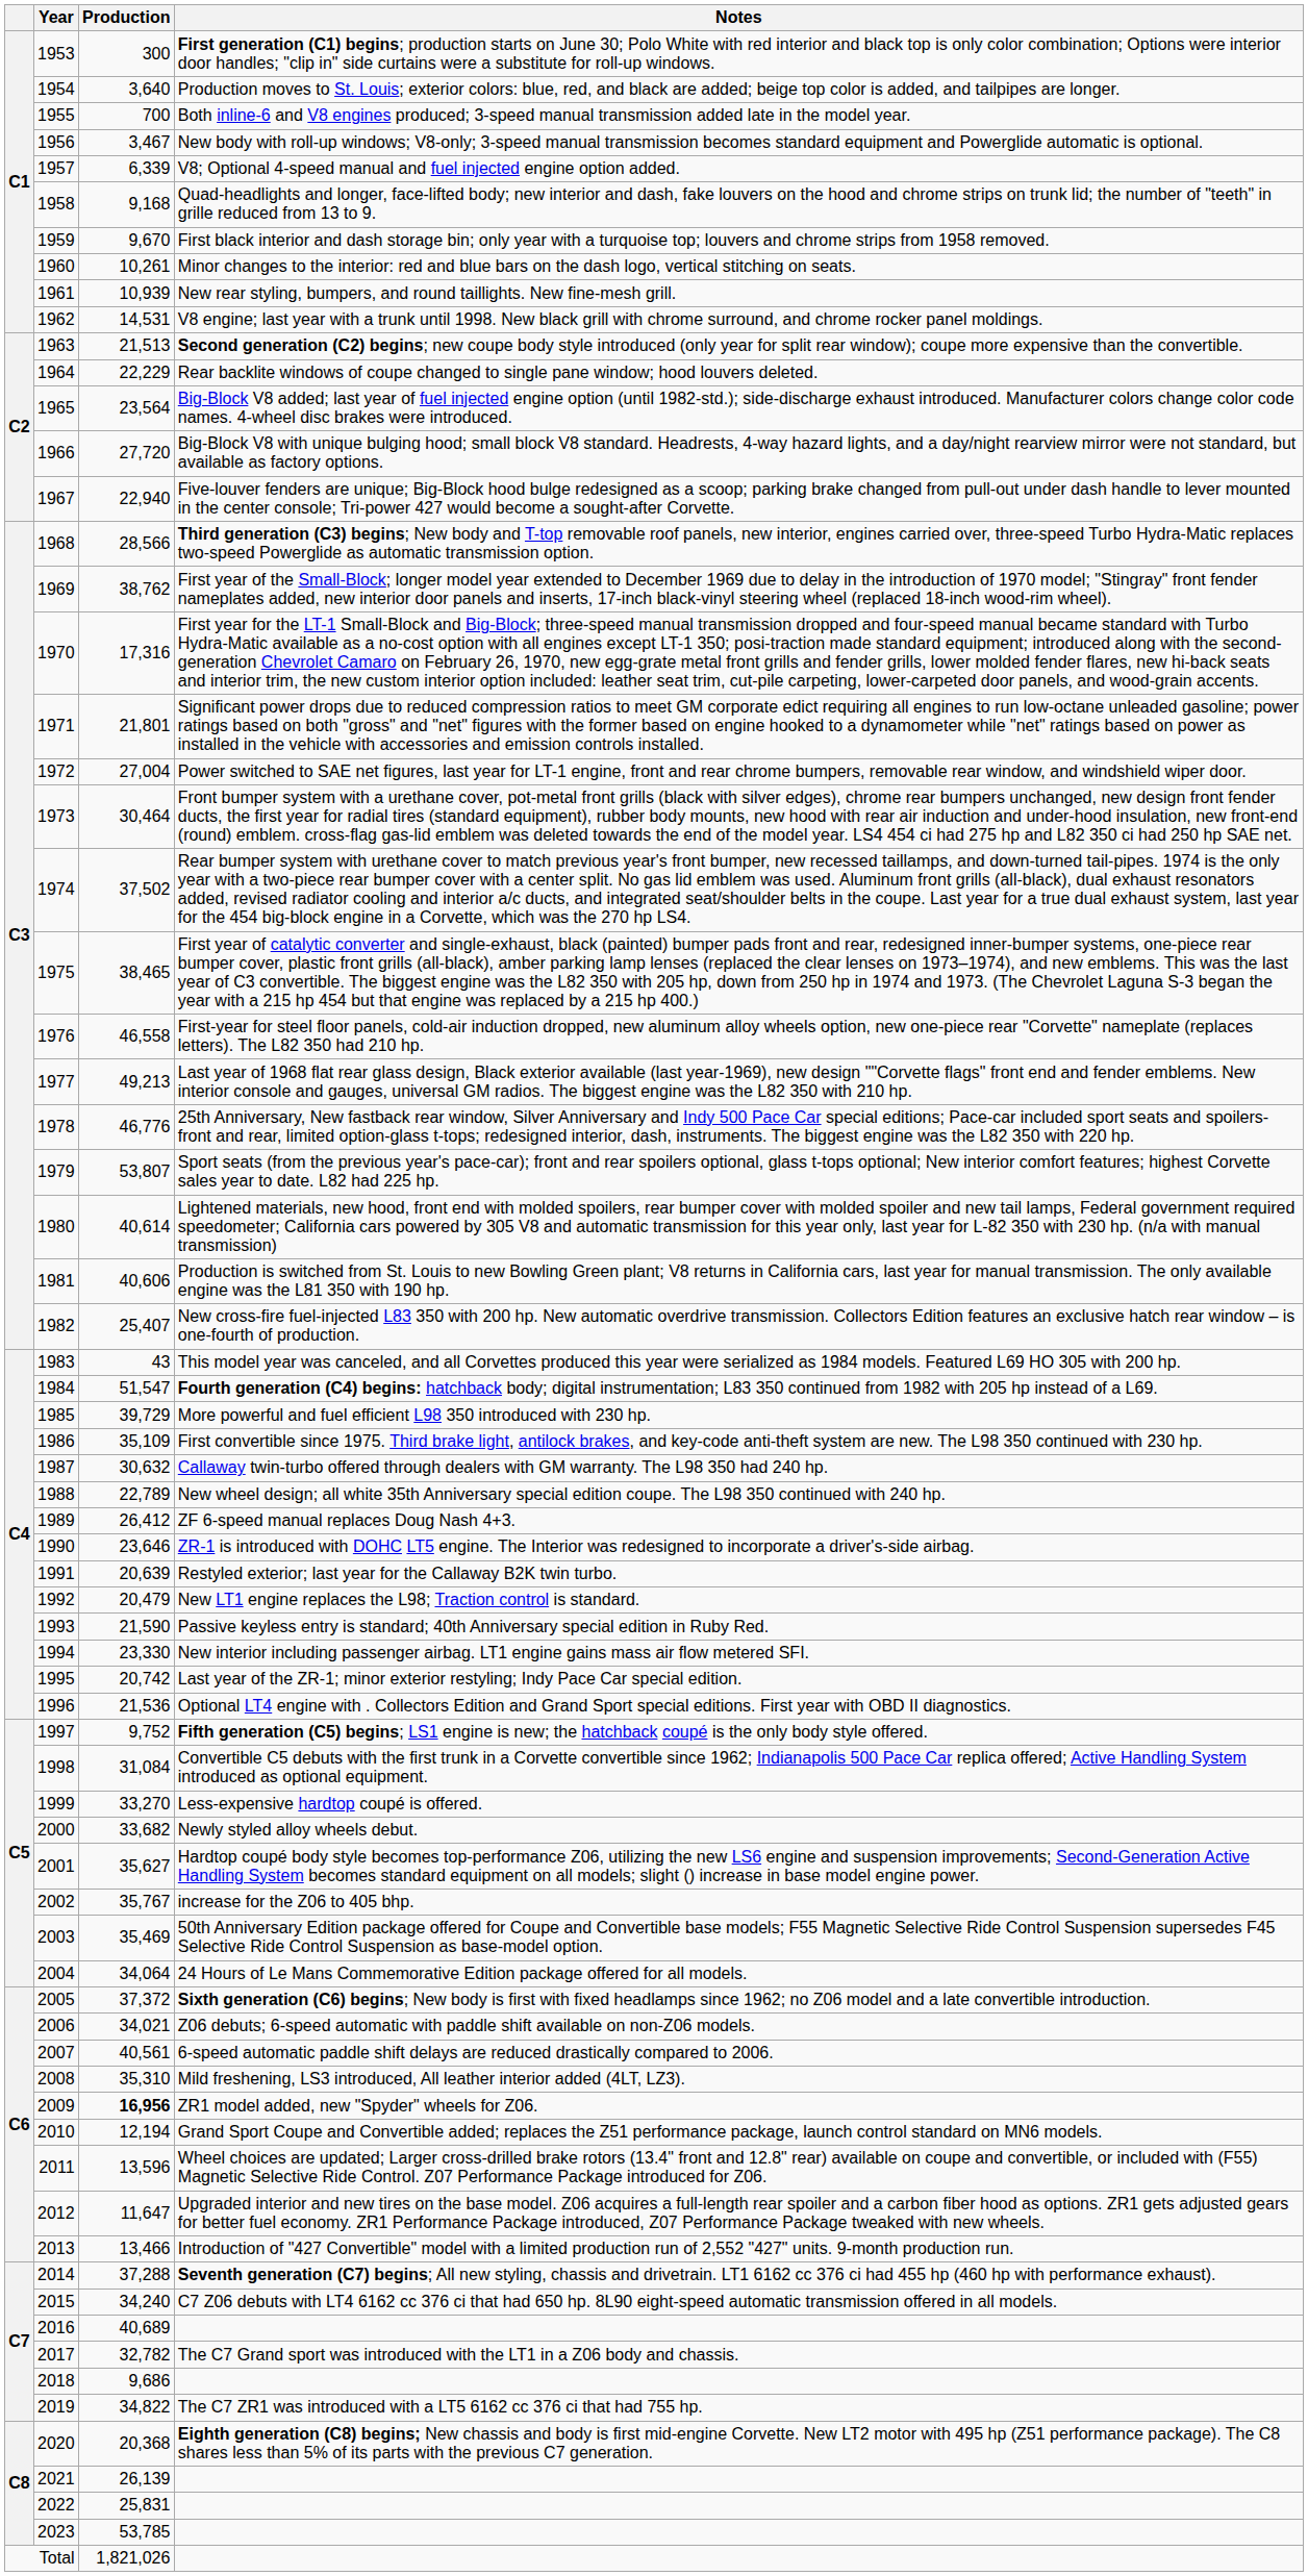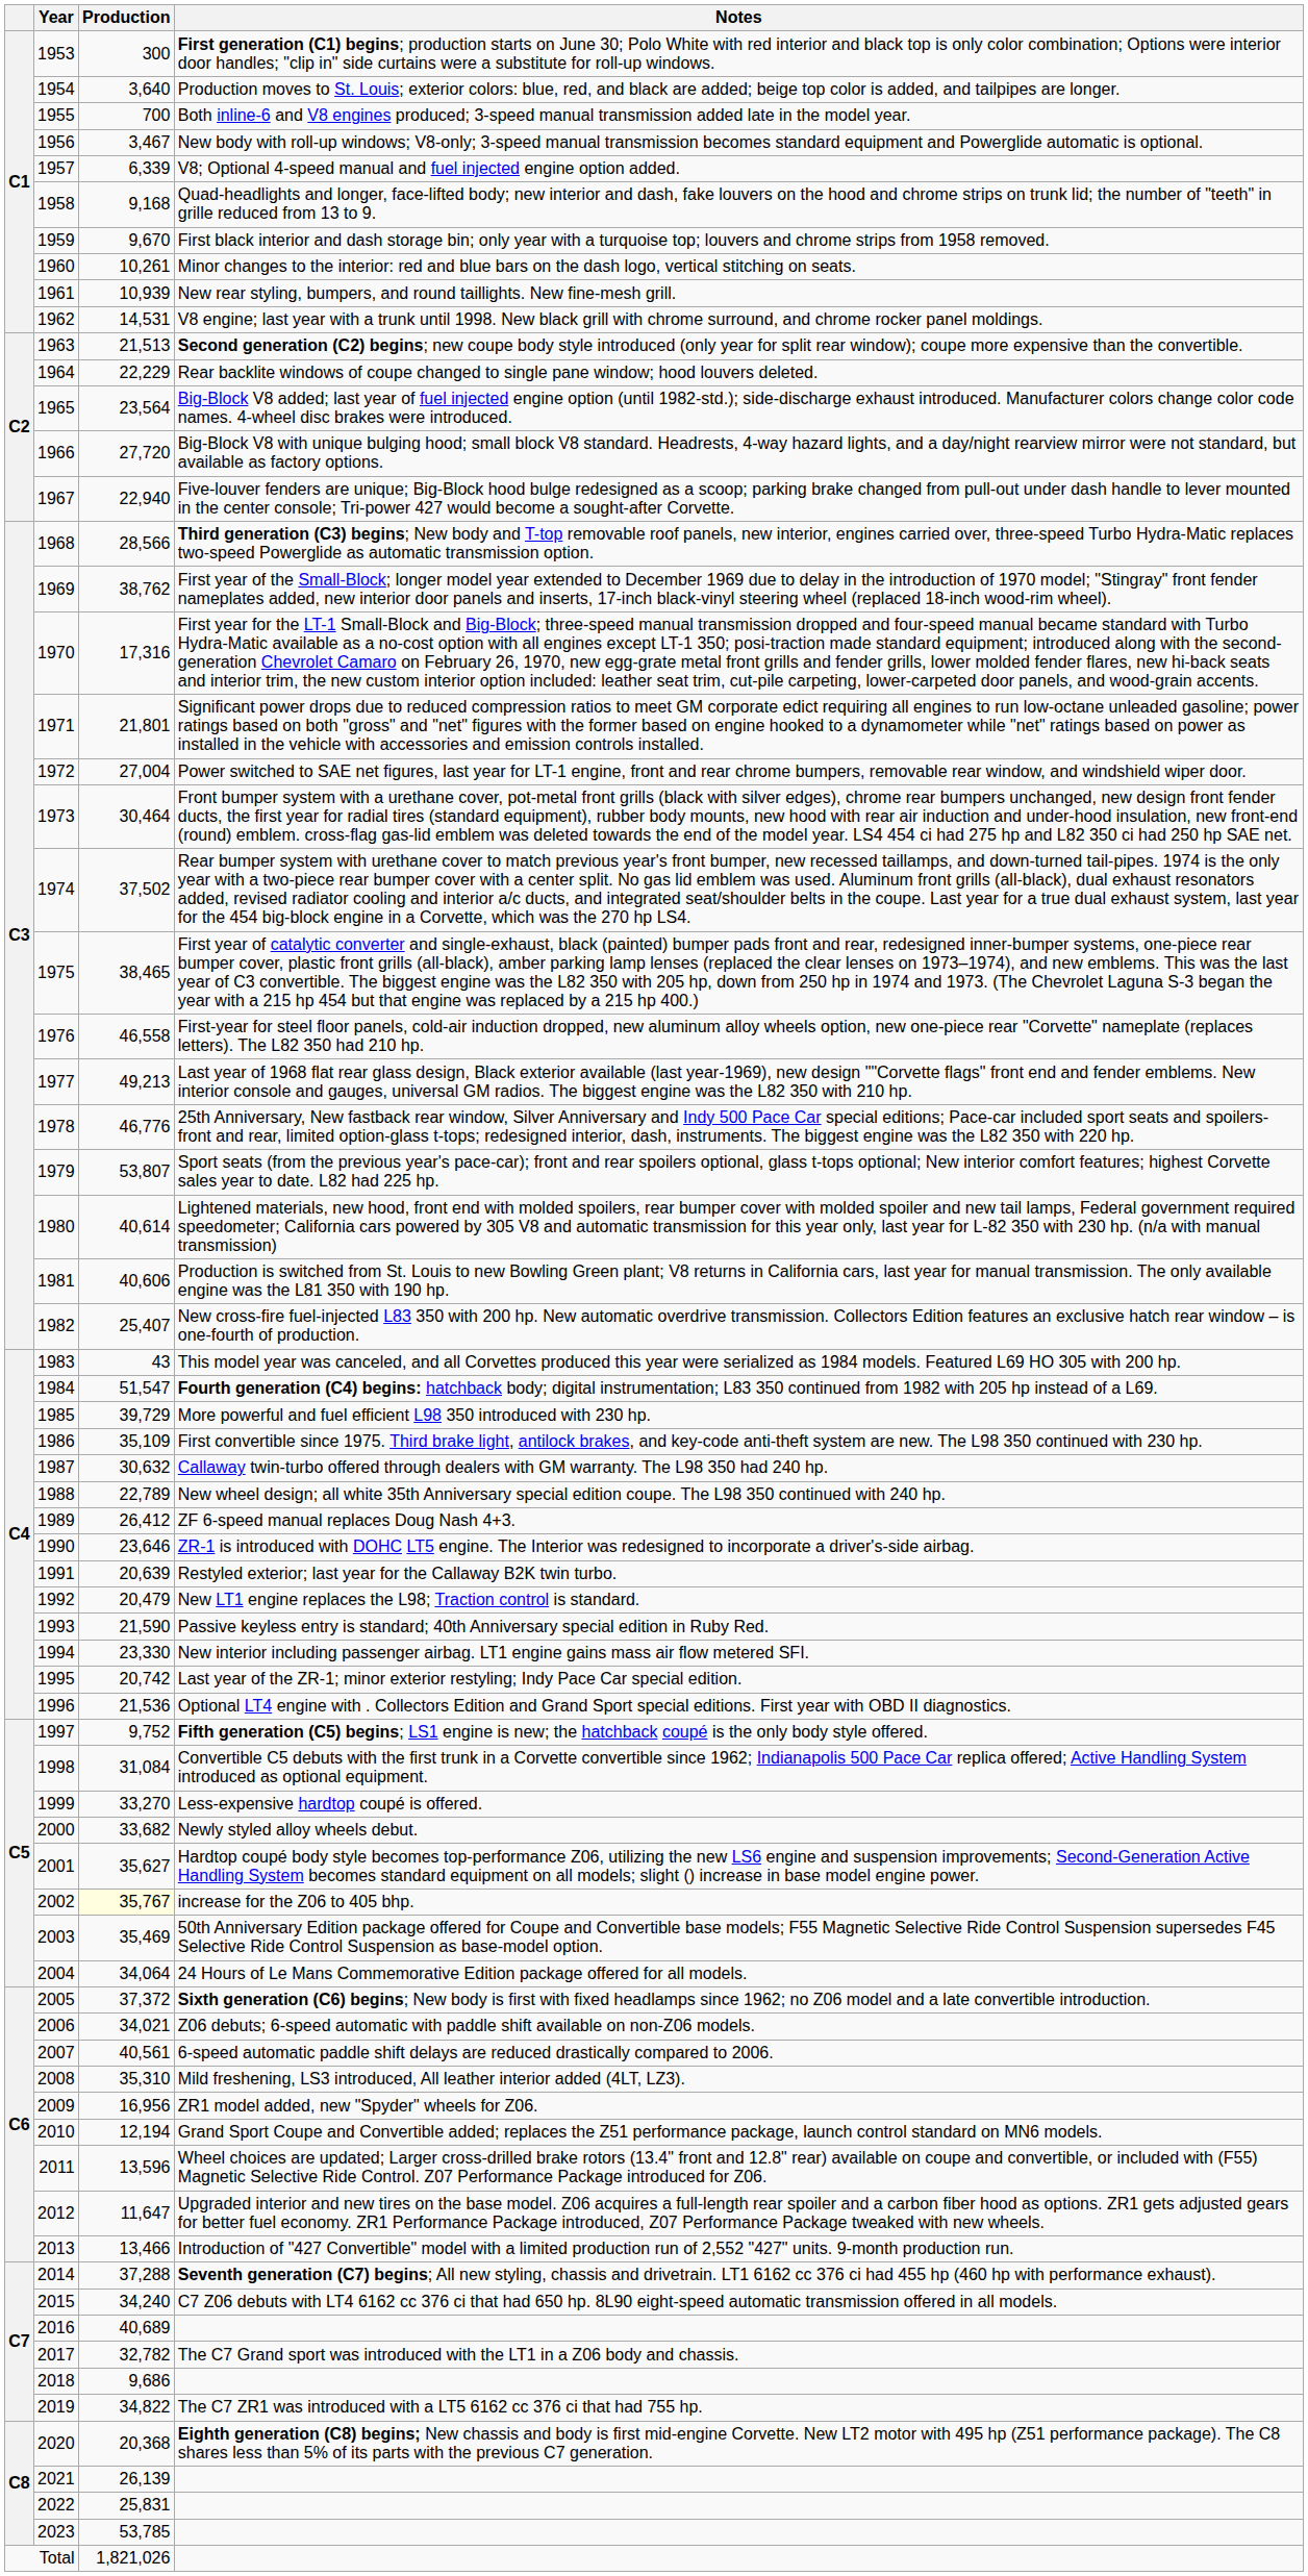increase for the Z06 to 405 bhp. | Production: no background -> lightyellow background
ZR1 model added, new "Spyder" wheels for Z06. | Production: bold -> normal
